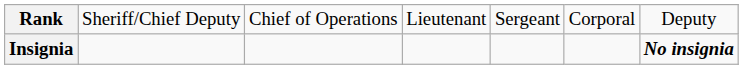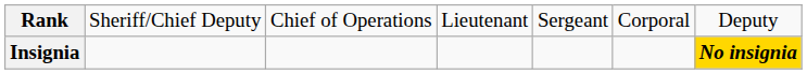Insignia | column 7: no background -> gold background
